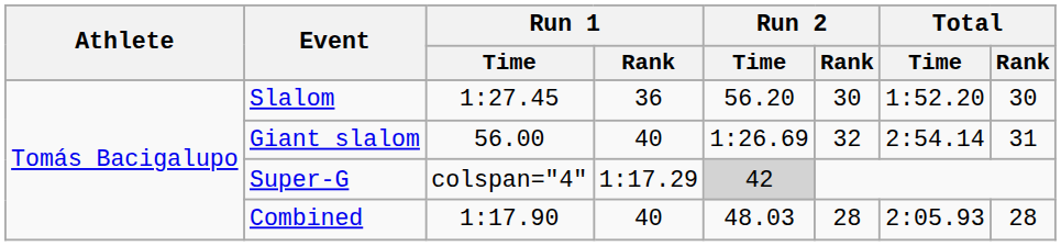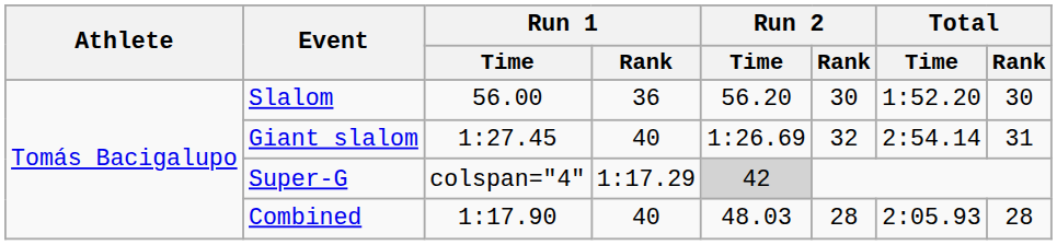Slalom | Run 1 / Time: 1:27.45 -> 56.00
Giant slalom | Run 1 / Time: 56.00 -> 1:27.45
